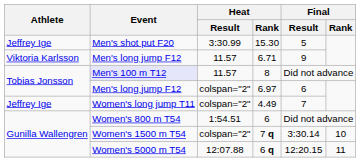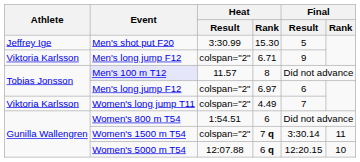6.71 | Heat / Result: 11.57 -> colspan="2"
4.49 | Athlete: Jeffrey Ige -> Viktoria Karlsson
7 q | Final / Rank: 10 -> 11
6 q | Final / Rank: 11 -> 10
